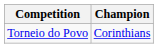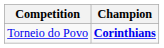Torneio do Povo | Champion: normal -> bold
